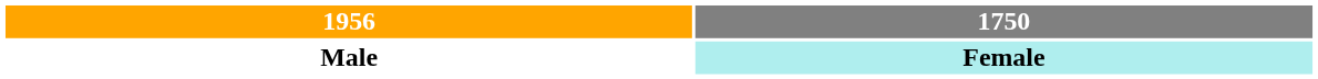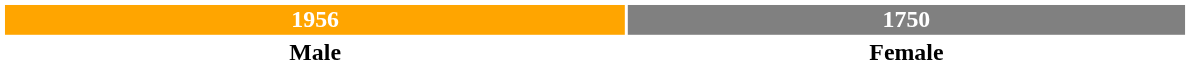Male | 1750: paleturquoise background -> no background
